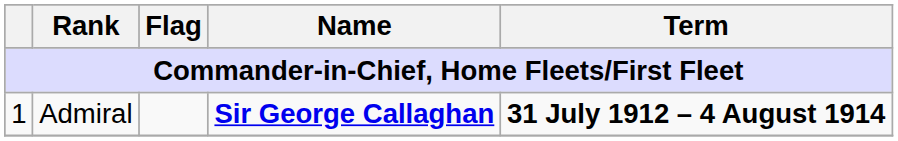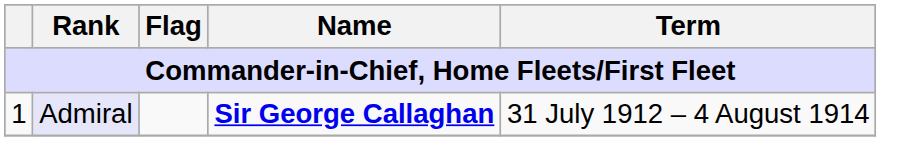1 | Rank: no background -> lavender background
1 | Term: bold -> normal
